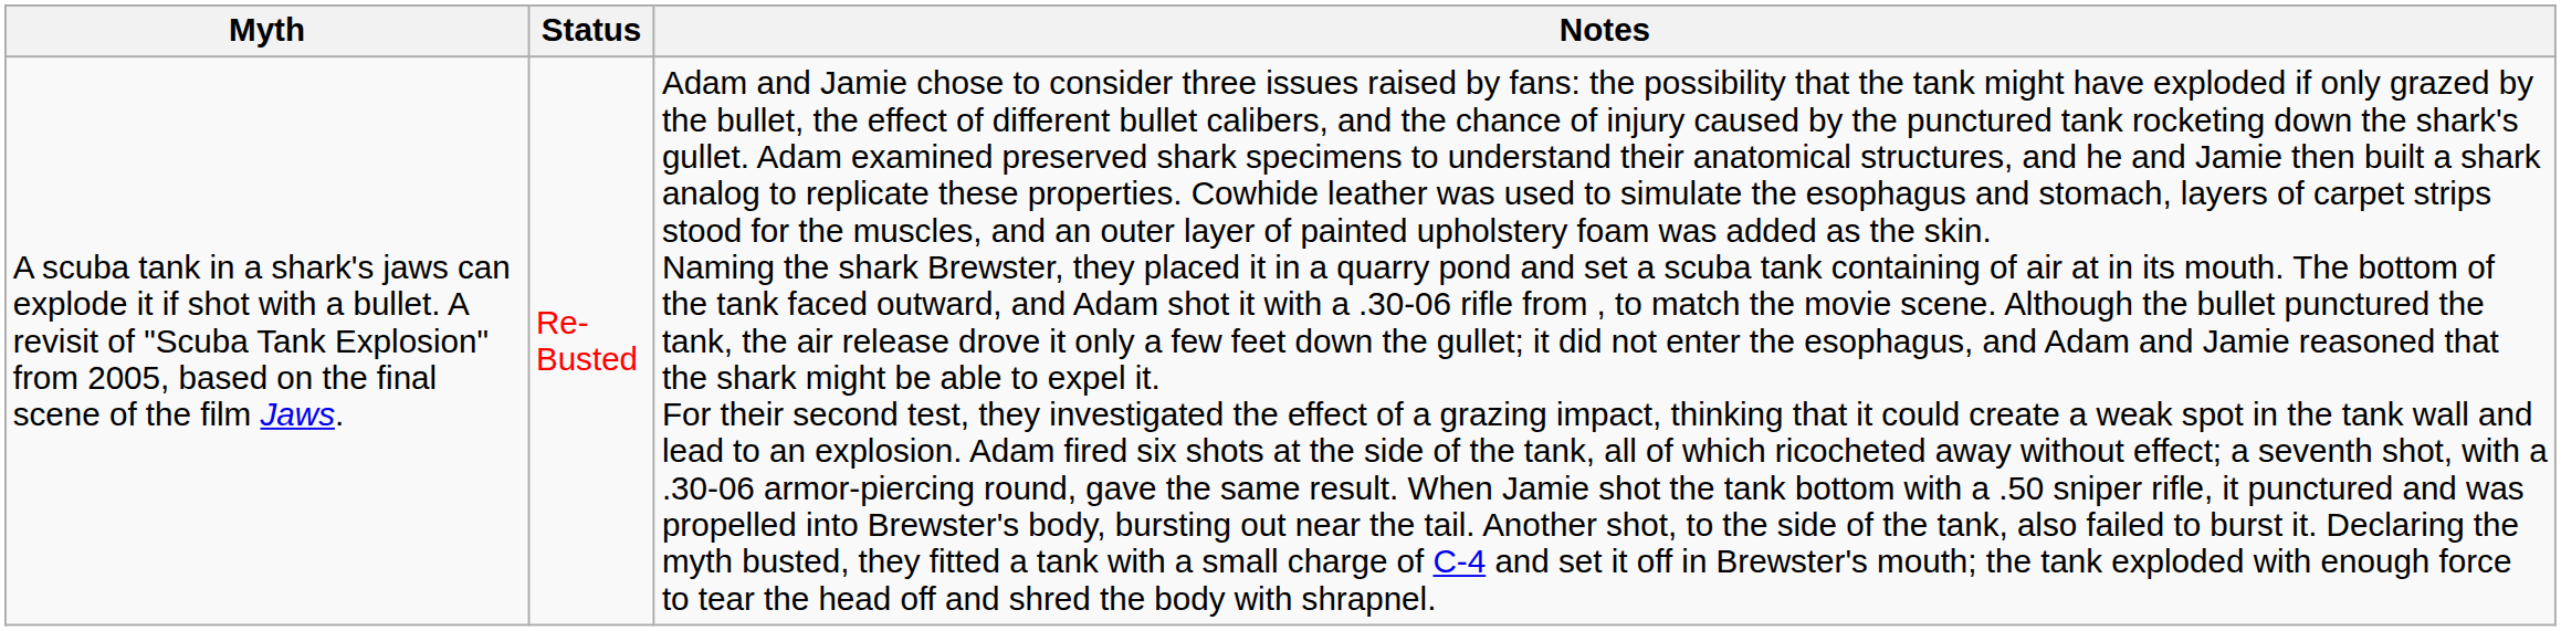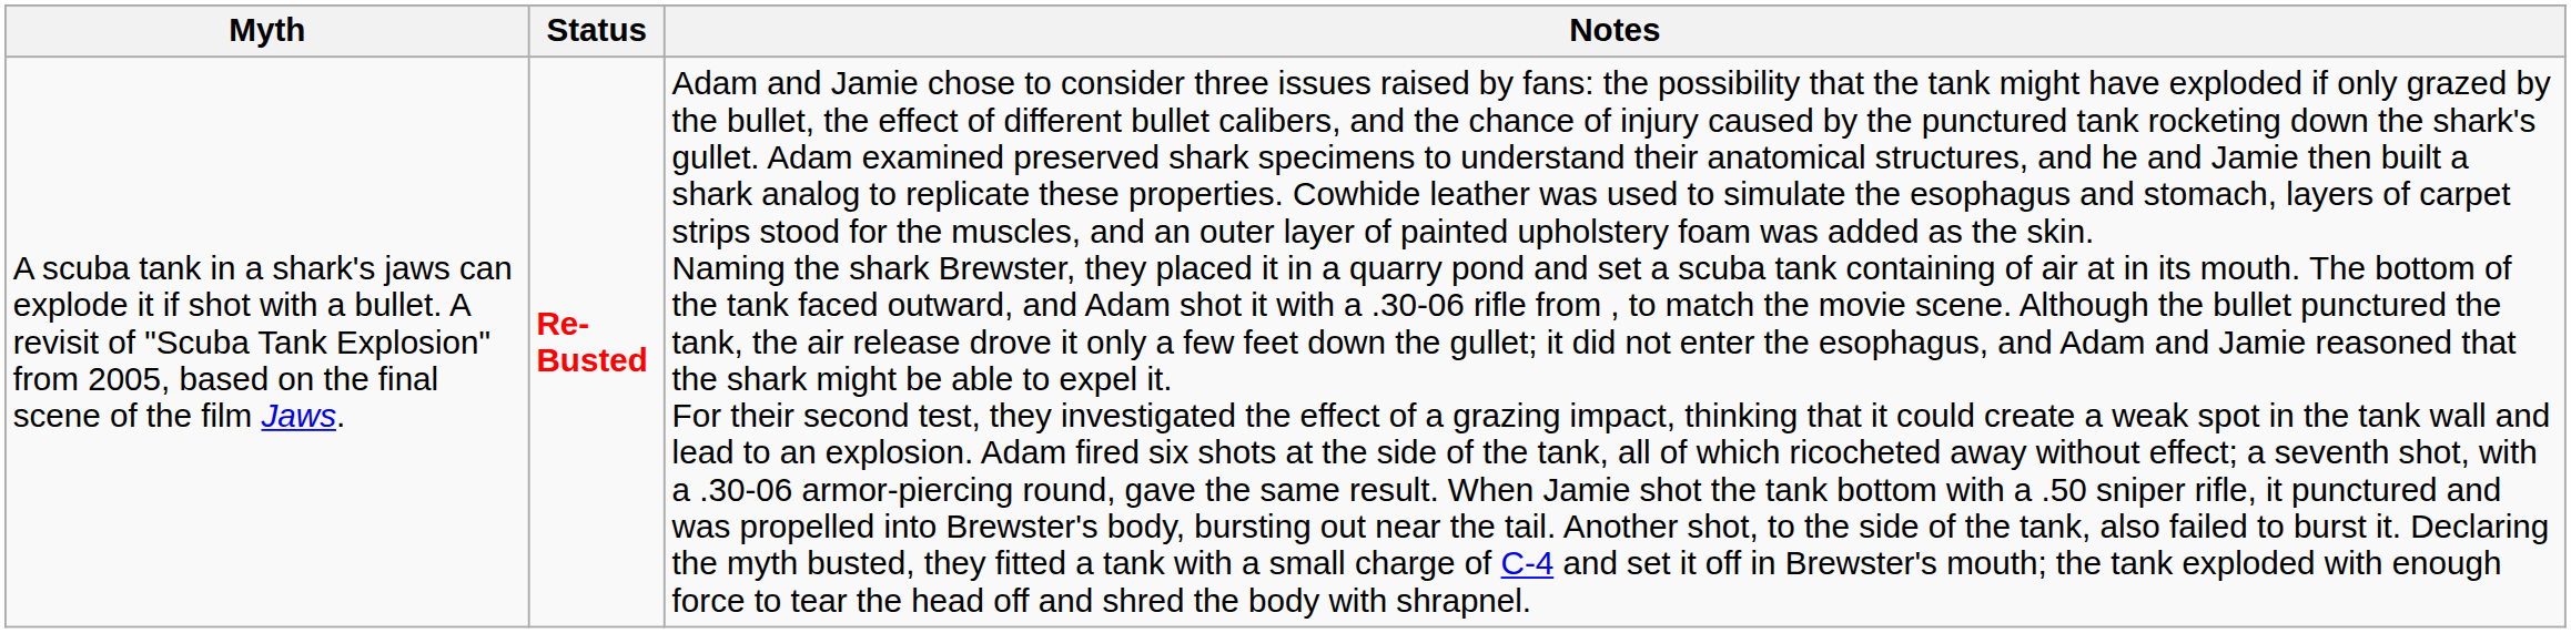row 2 | Status: normal -> bold
